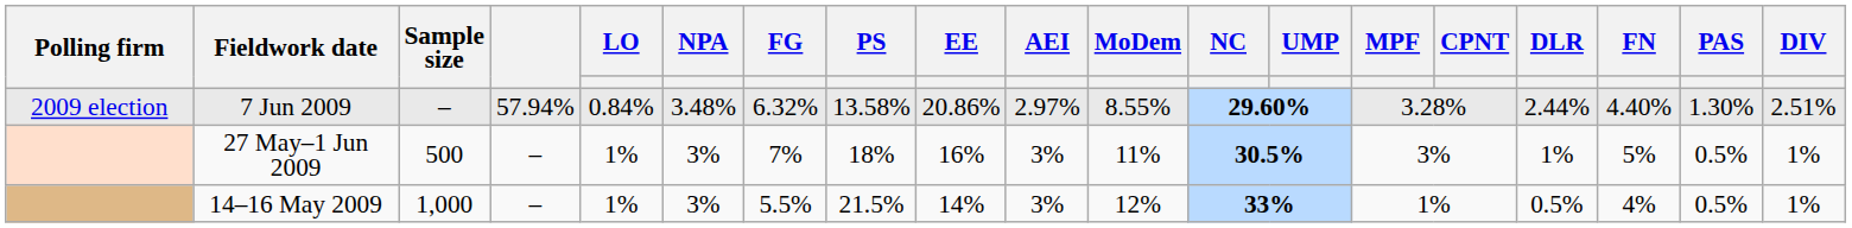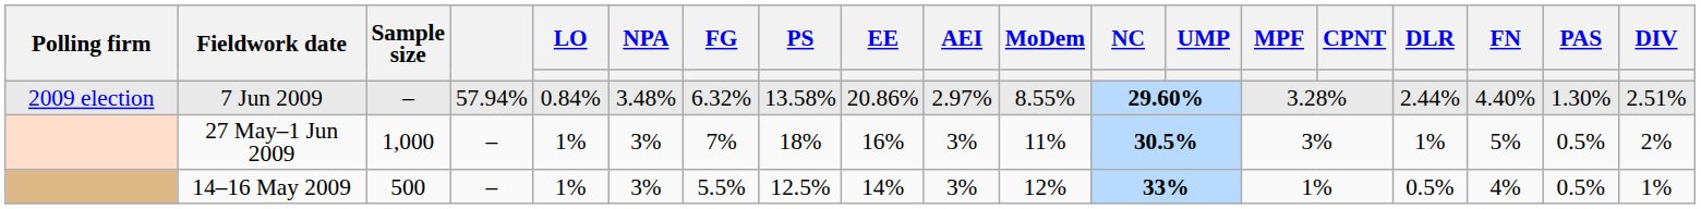27 May–1 Jun 2009 | Sample size: 500 -> 1,000
27 May–1 Jun 2009 | DIV: 1% -> 2%
14–16 May 2009 | Sample size: 1,000 -> 500
14–16 May 2009 | PS: 21.5% -> 12.5%
